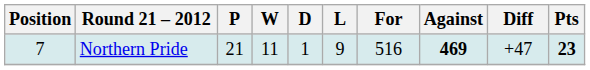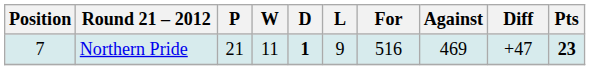Northern Pride | D: normal -> bold
Northern Pride | Against: bold -> normal
